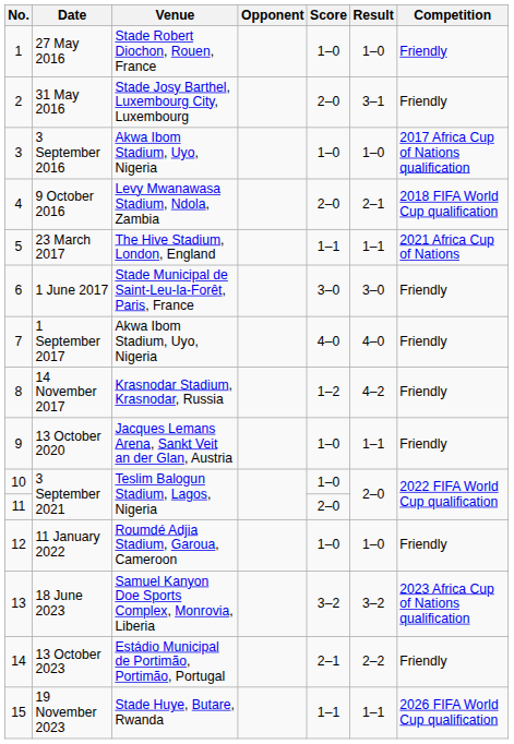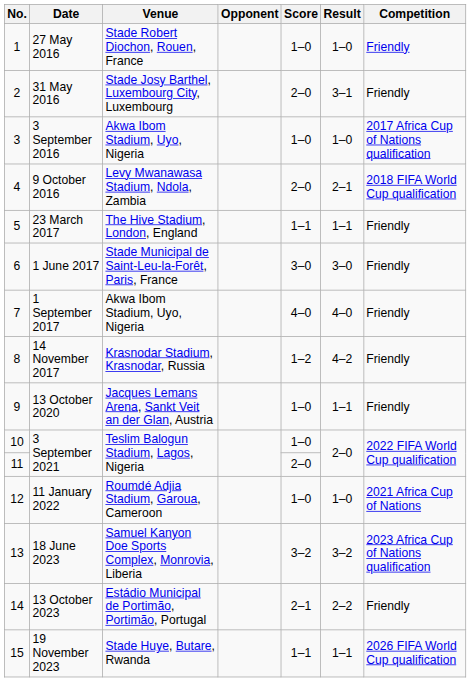23 March 2017 | Competition: 2021 Africa Cup of Nations -> Friendly
11 January 2022 | Competition: Friendly -> 2021 Africa Cup of Nations
